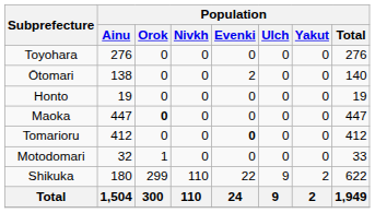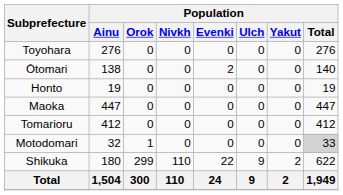Maoka | Population / Orok: bold -> normal
Tomarioru | Population / Evenki: bold -> normal
Motodomari | Population / Total: no background -> lightgrey background
